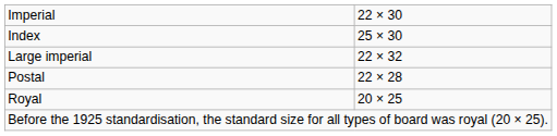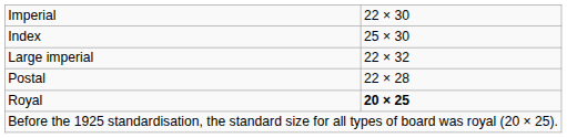Royal | column 2: normal -> bold
